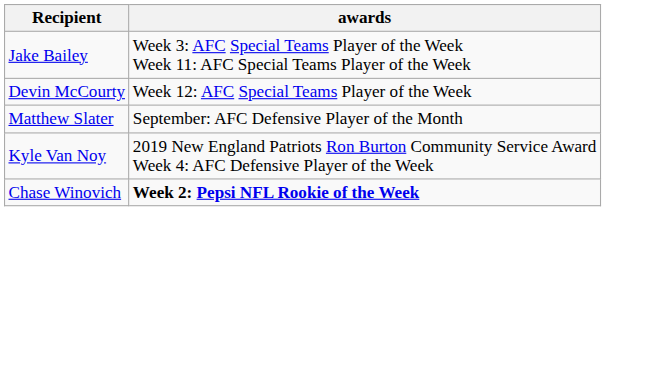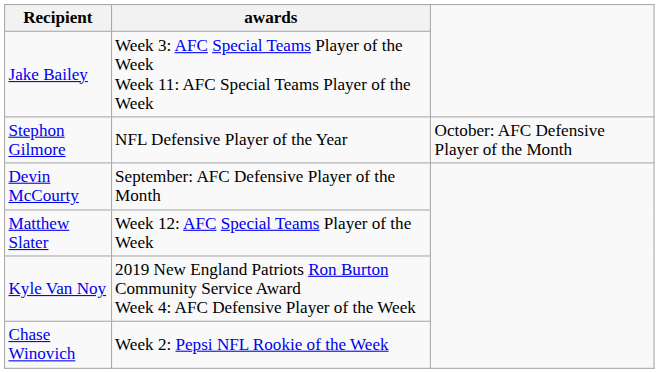+ row: Stephon Gilmore | NFL Defensive Player of the Year | October: AFC Defensive Player of the Month
Devin McCourty | awards: Week 12: AFC Special Teams Player of the Week -> September: AFC Defensive Player of the Month
Matthew Slater | awards: September: AFC Defensive Player of the Month -> Week 12: AFC Special Teams Player of the Week
Chase Winovich | awards: bold -> normal
